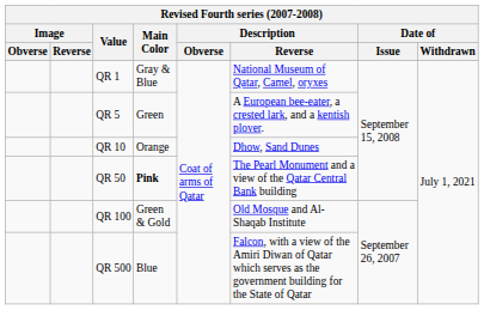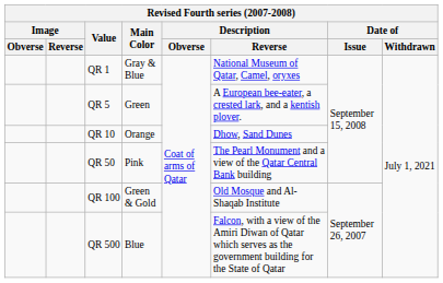QR 50 | Main Color: bold -> normal
